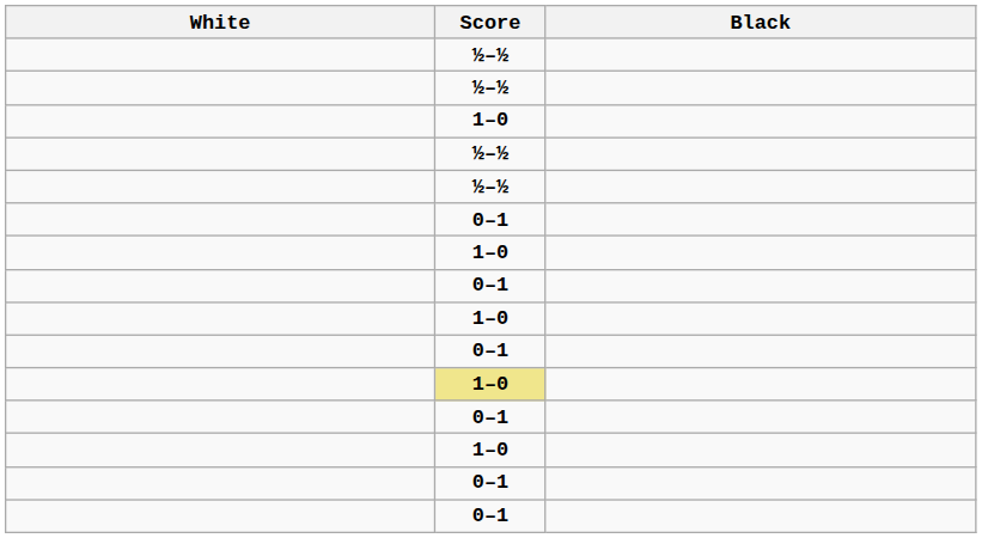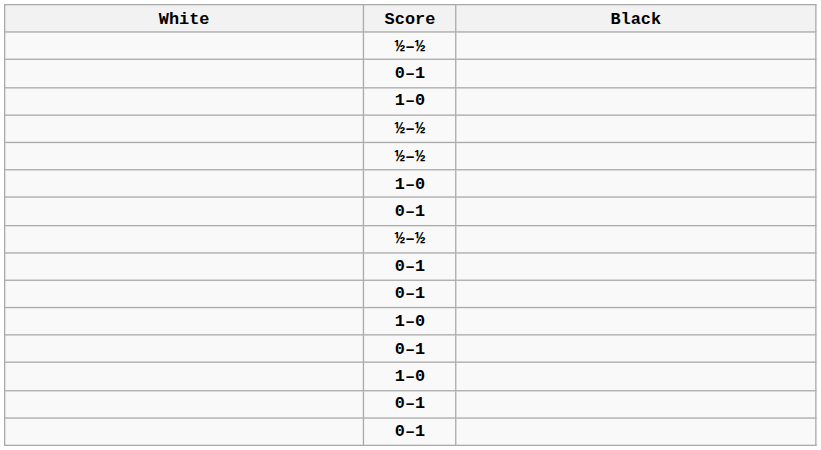row 3 | Score: ½–½ -> 0–1
row 7 | Score: 0–1 -> 1–0
row 8 | Score: 1–0 -> 0–1
row 9 | Score: 0–1 -> ½–½
row 10 | Score: 1–0 -> 0–1
row 12 | Score: khaki background -> no background
